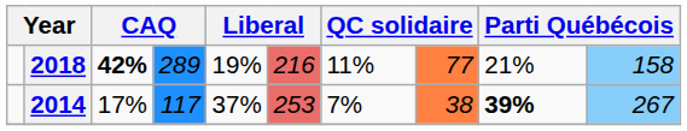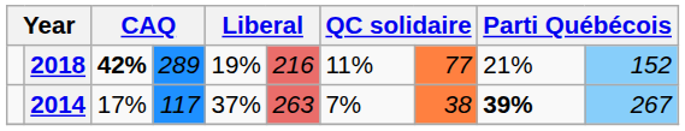2018 | column 10: 158 -> 152
2014 | column 6: 253 -> 263
